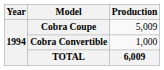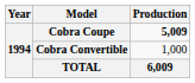Cobra Coupe | Production: normal -> bold
